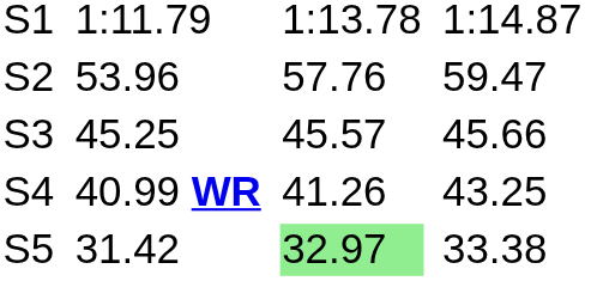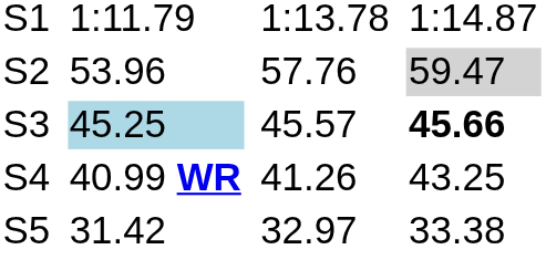S2 | column 4: no background -> lightgrey background
S3 | column 2: no background -> lightblue background
S3 | column 4: normal -> bold
S5 | column 3: lightgreen background -> no background
